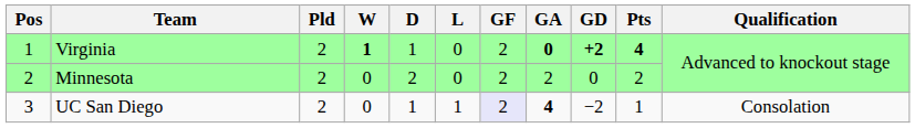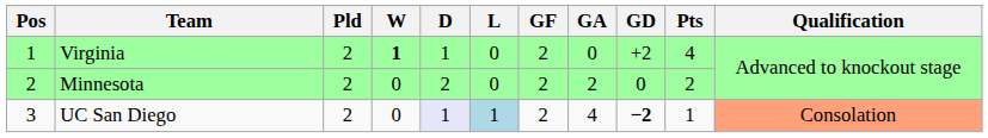Virginia | GA: bold -> normal
Virginia | GD: bold -> normal
Virginia | Pts: bold -> normal
UC San Diego | D: no background -> lavender background
UC San Diego | L: no background -> lightblue background
UC San Diego | GF: lavender background -> no background
UC San Diego | GA: bold -> normal
UC San Diego | GD: normal -> bold
UC San Diego | Qualification: no background -> lightsalmon background
